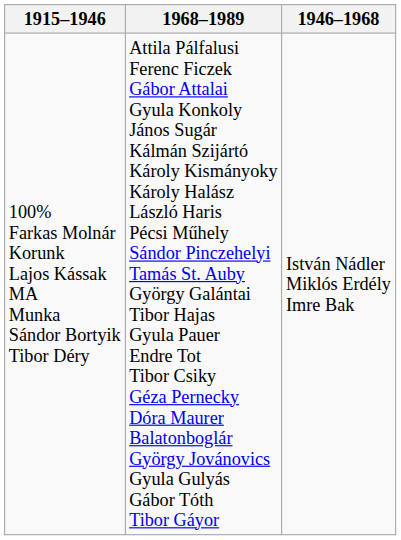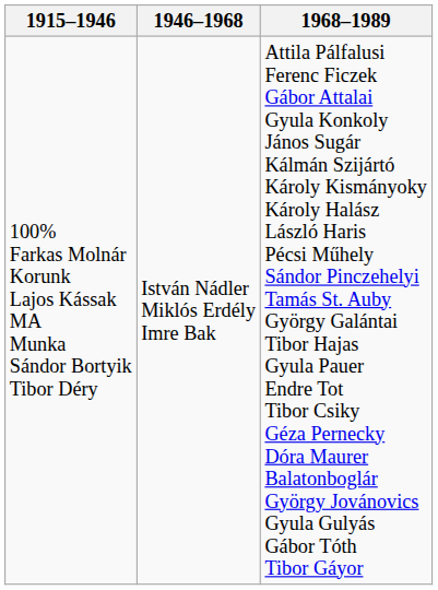columns swapped: 1946–1968 <-> 1968–1989
